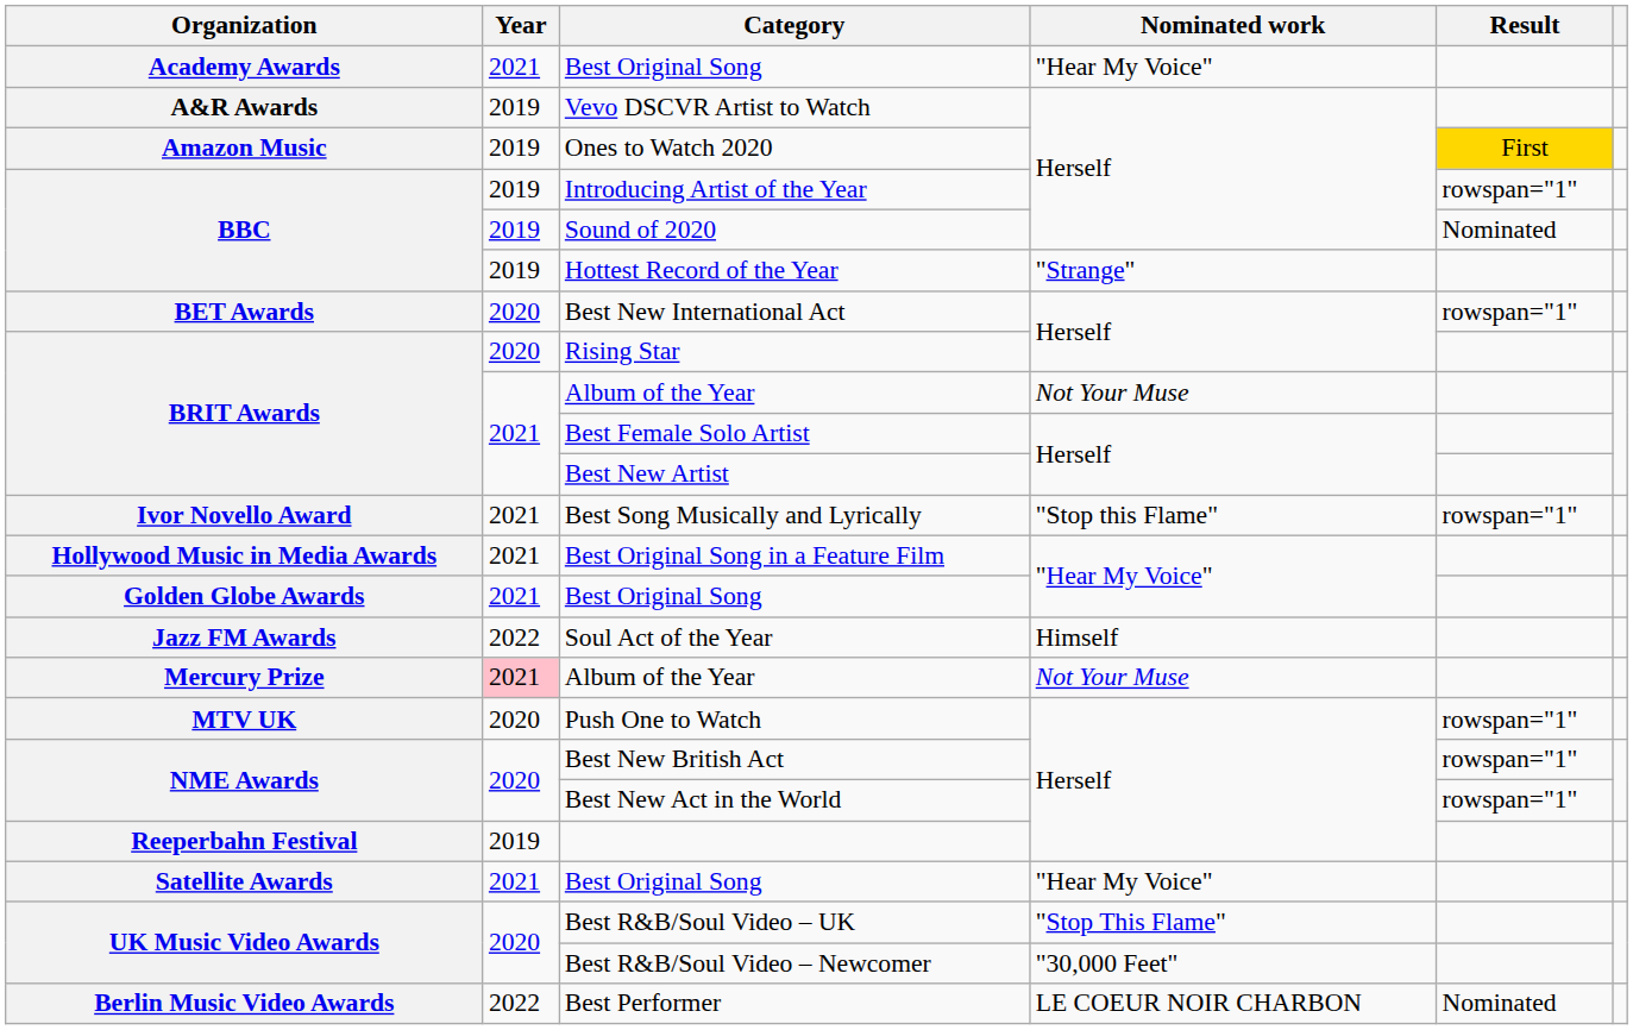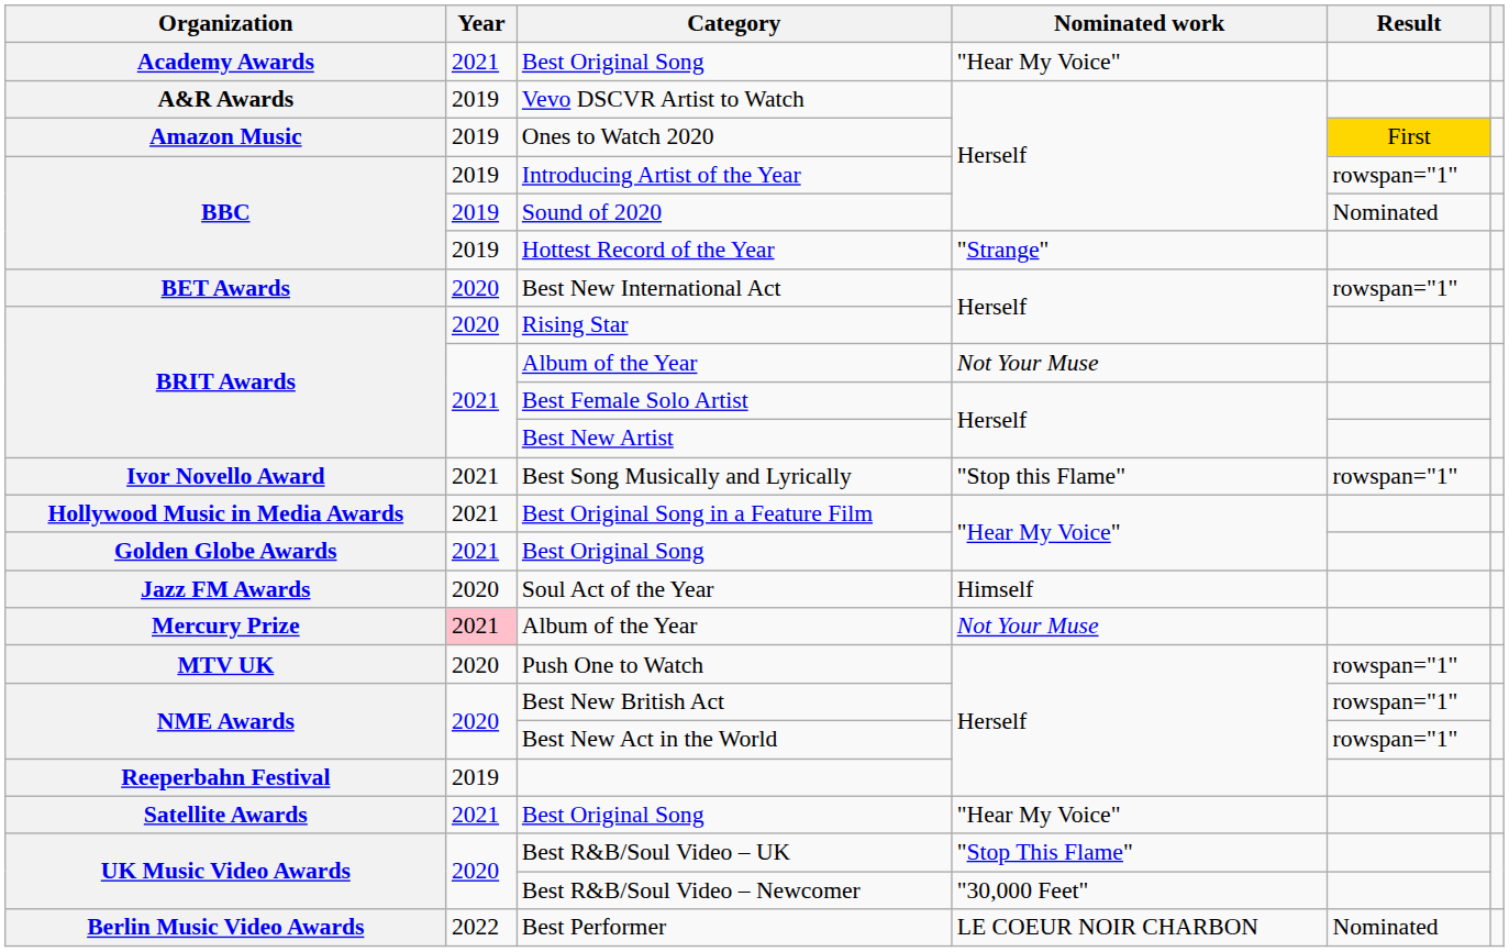Soul Act of the Year | Year: 2022 -> 2020
